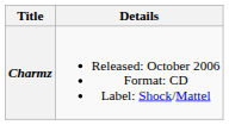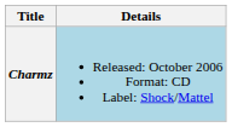Charmz | Details: no background -> lightblue background
